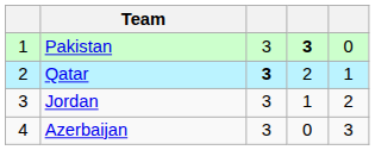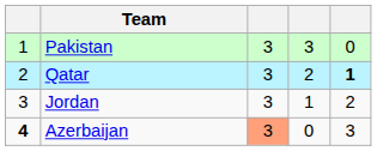Pakistan | column 4: bold -> normal
Qatar | column 3: bold -> normal
Qatar | column 5: normal -> bold
Azerbaijan | column 1: normal -> bold
Azerbaijan | column 3: no background -> lightsalmon background
